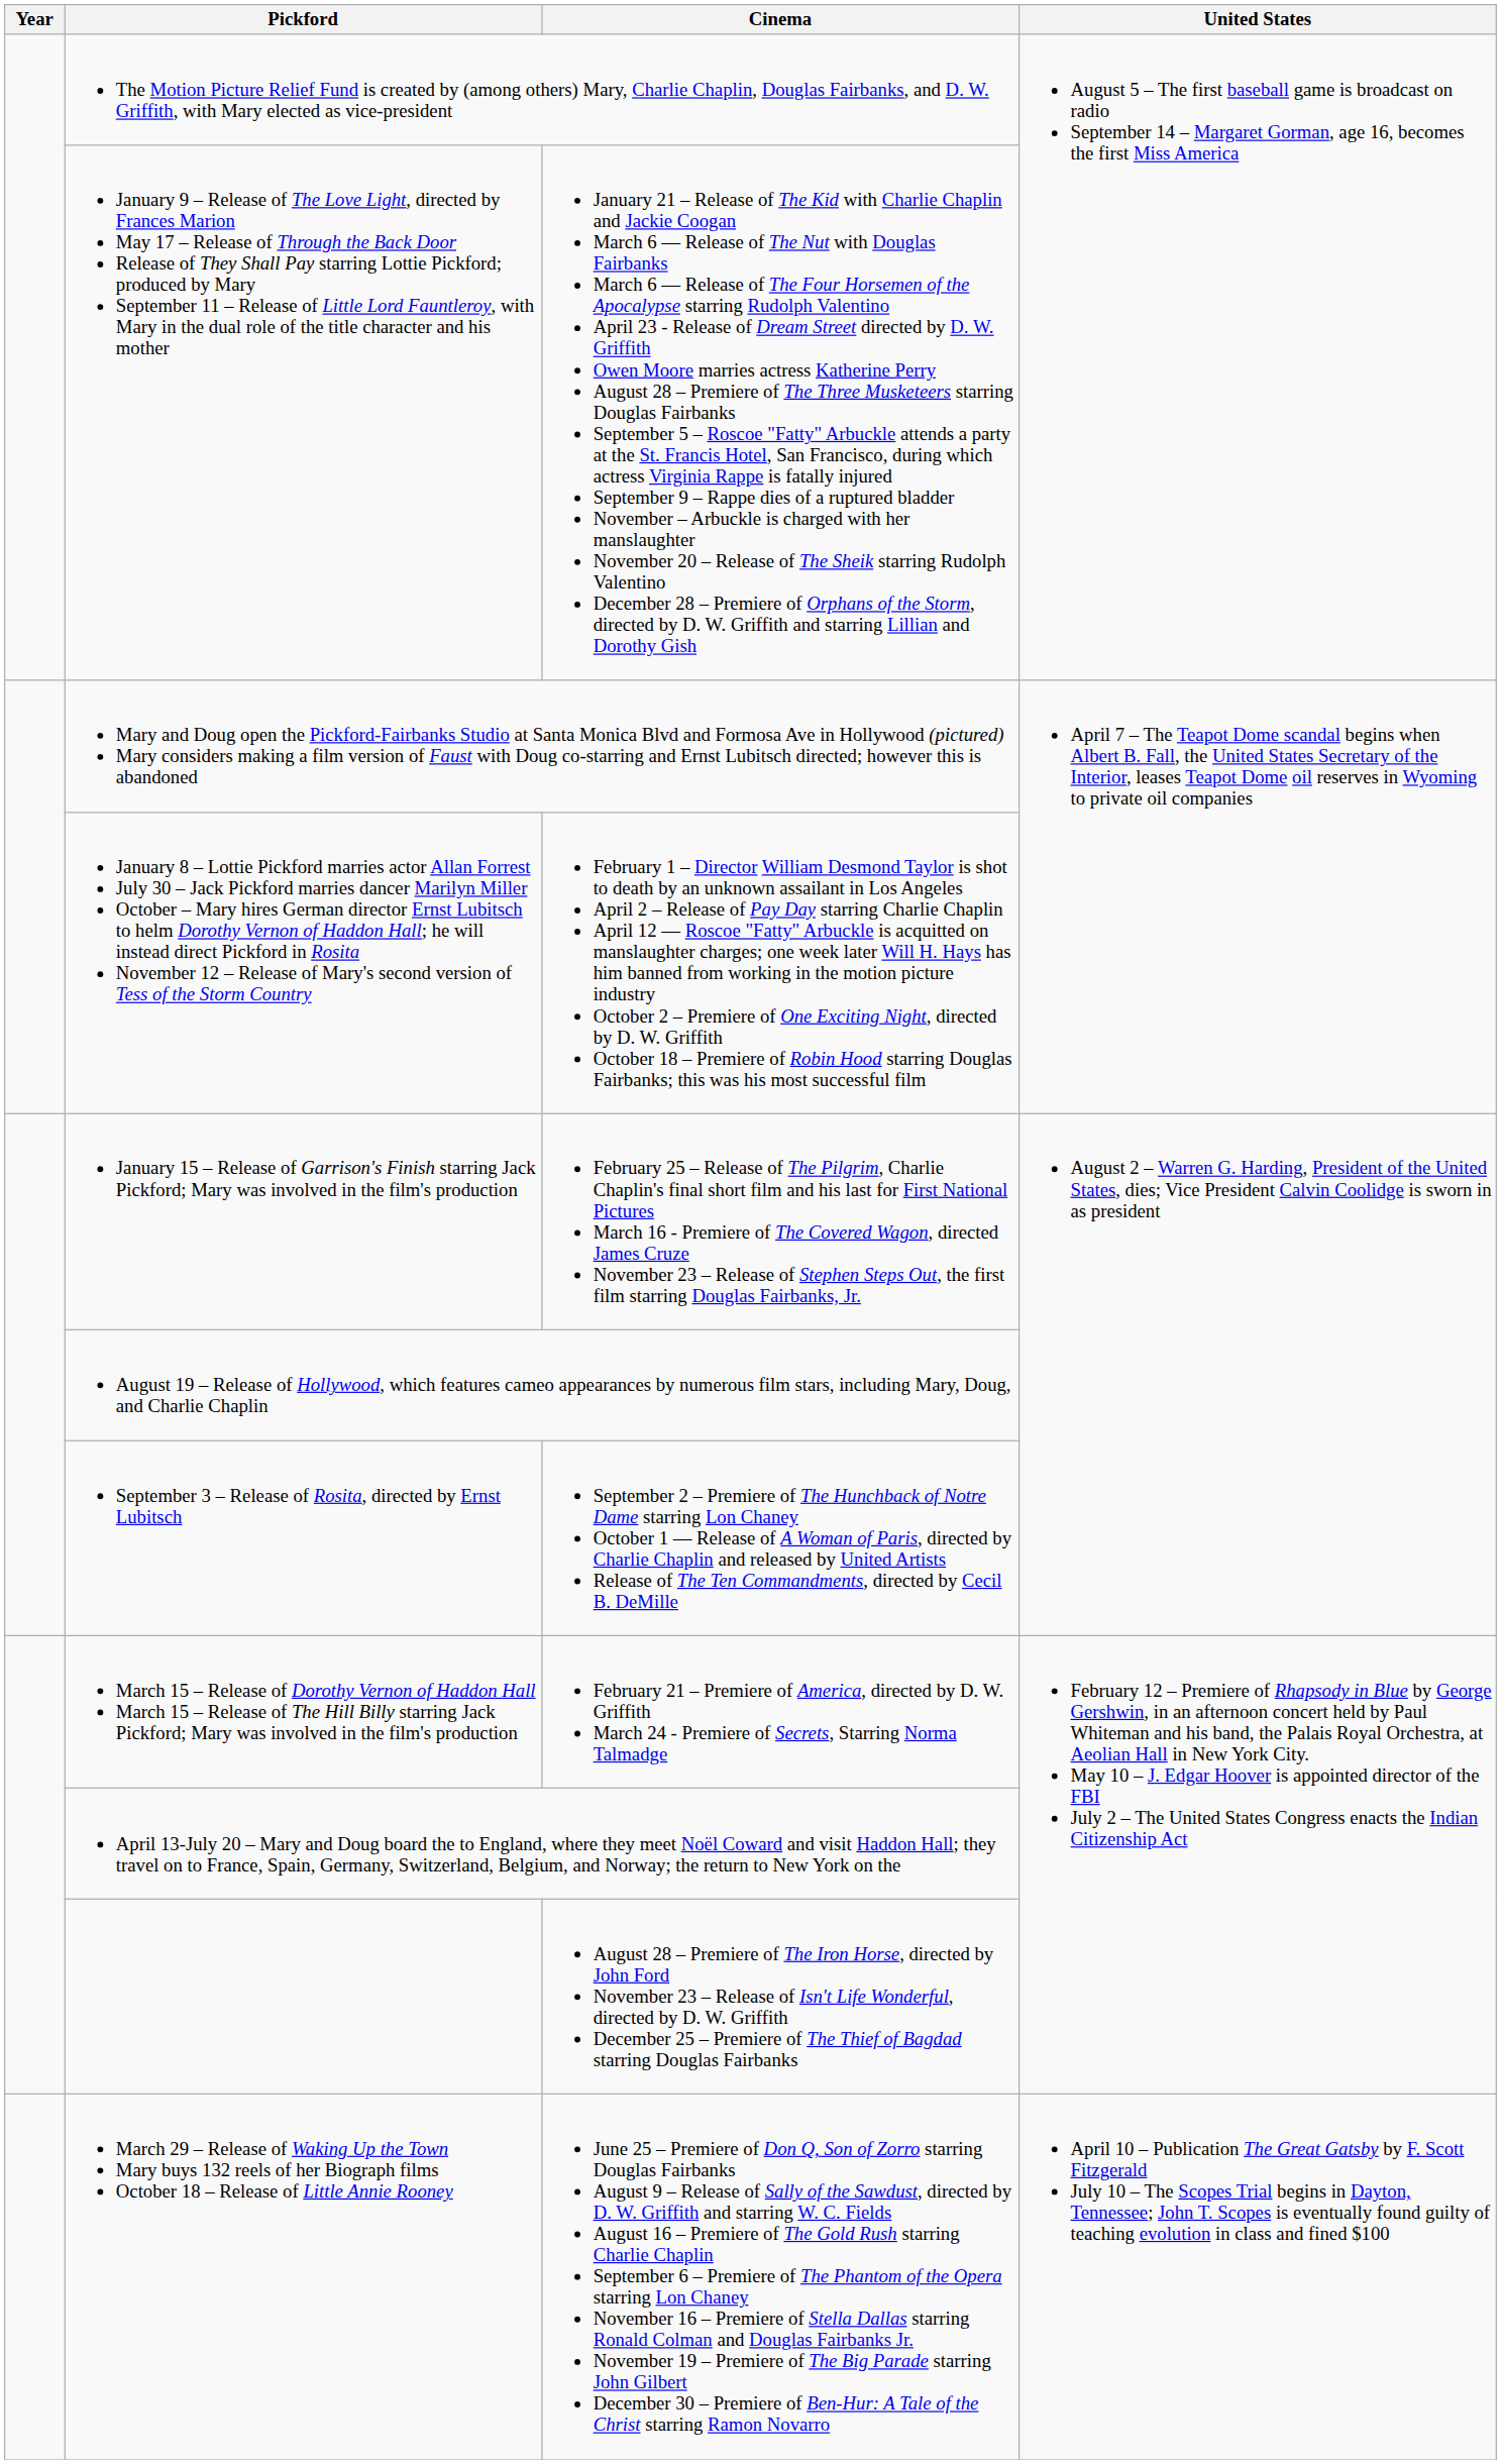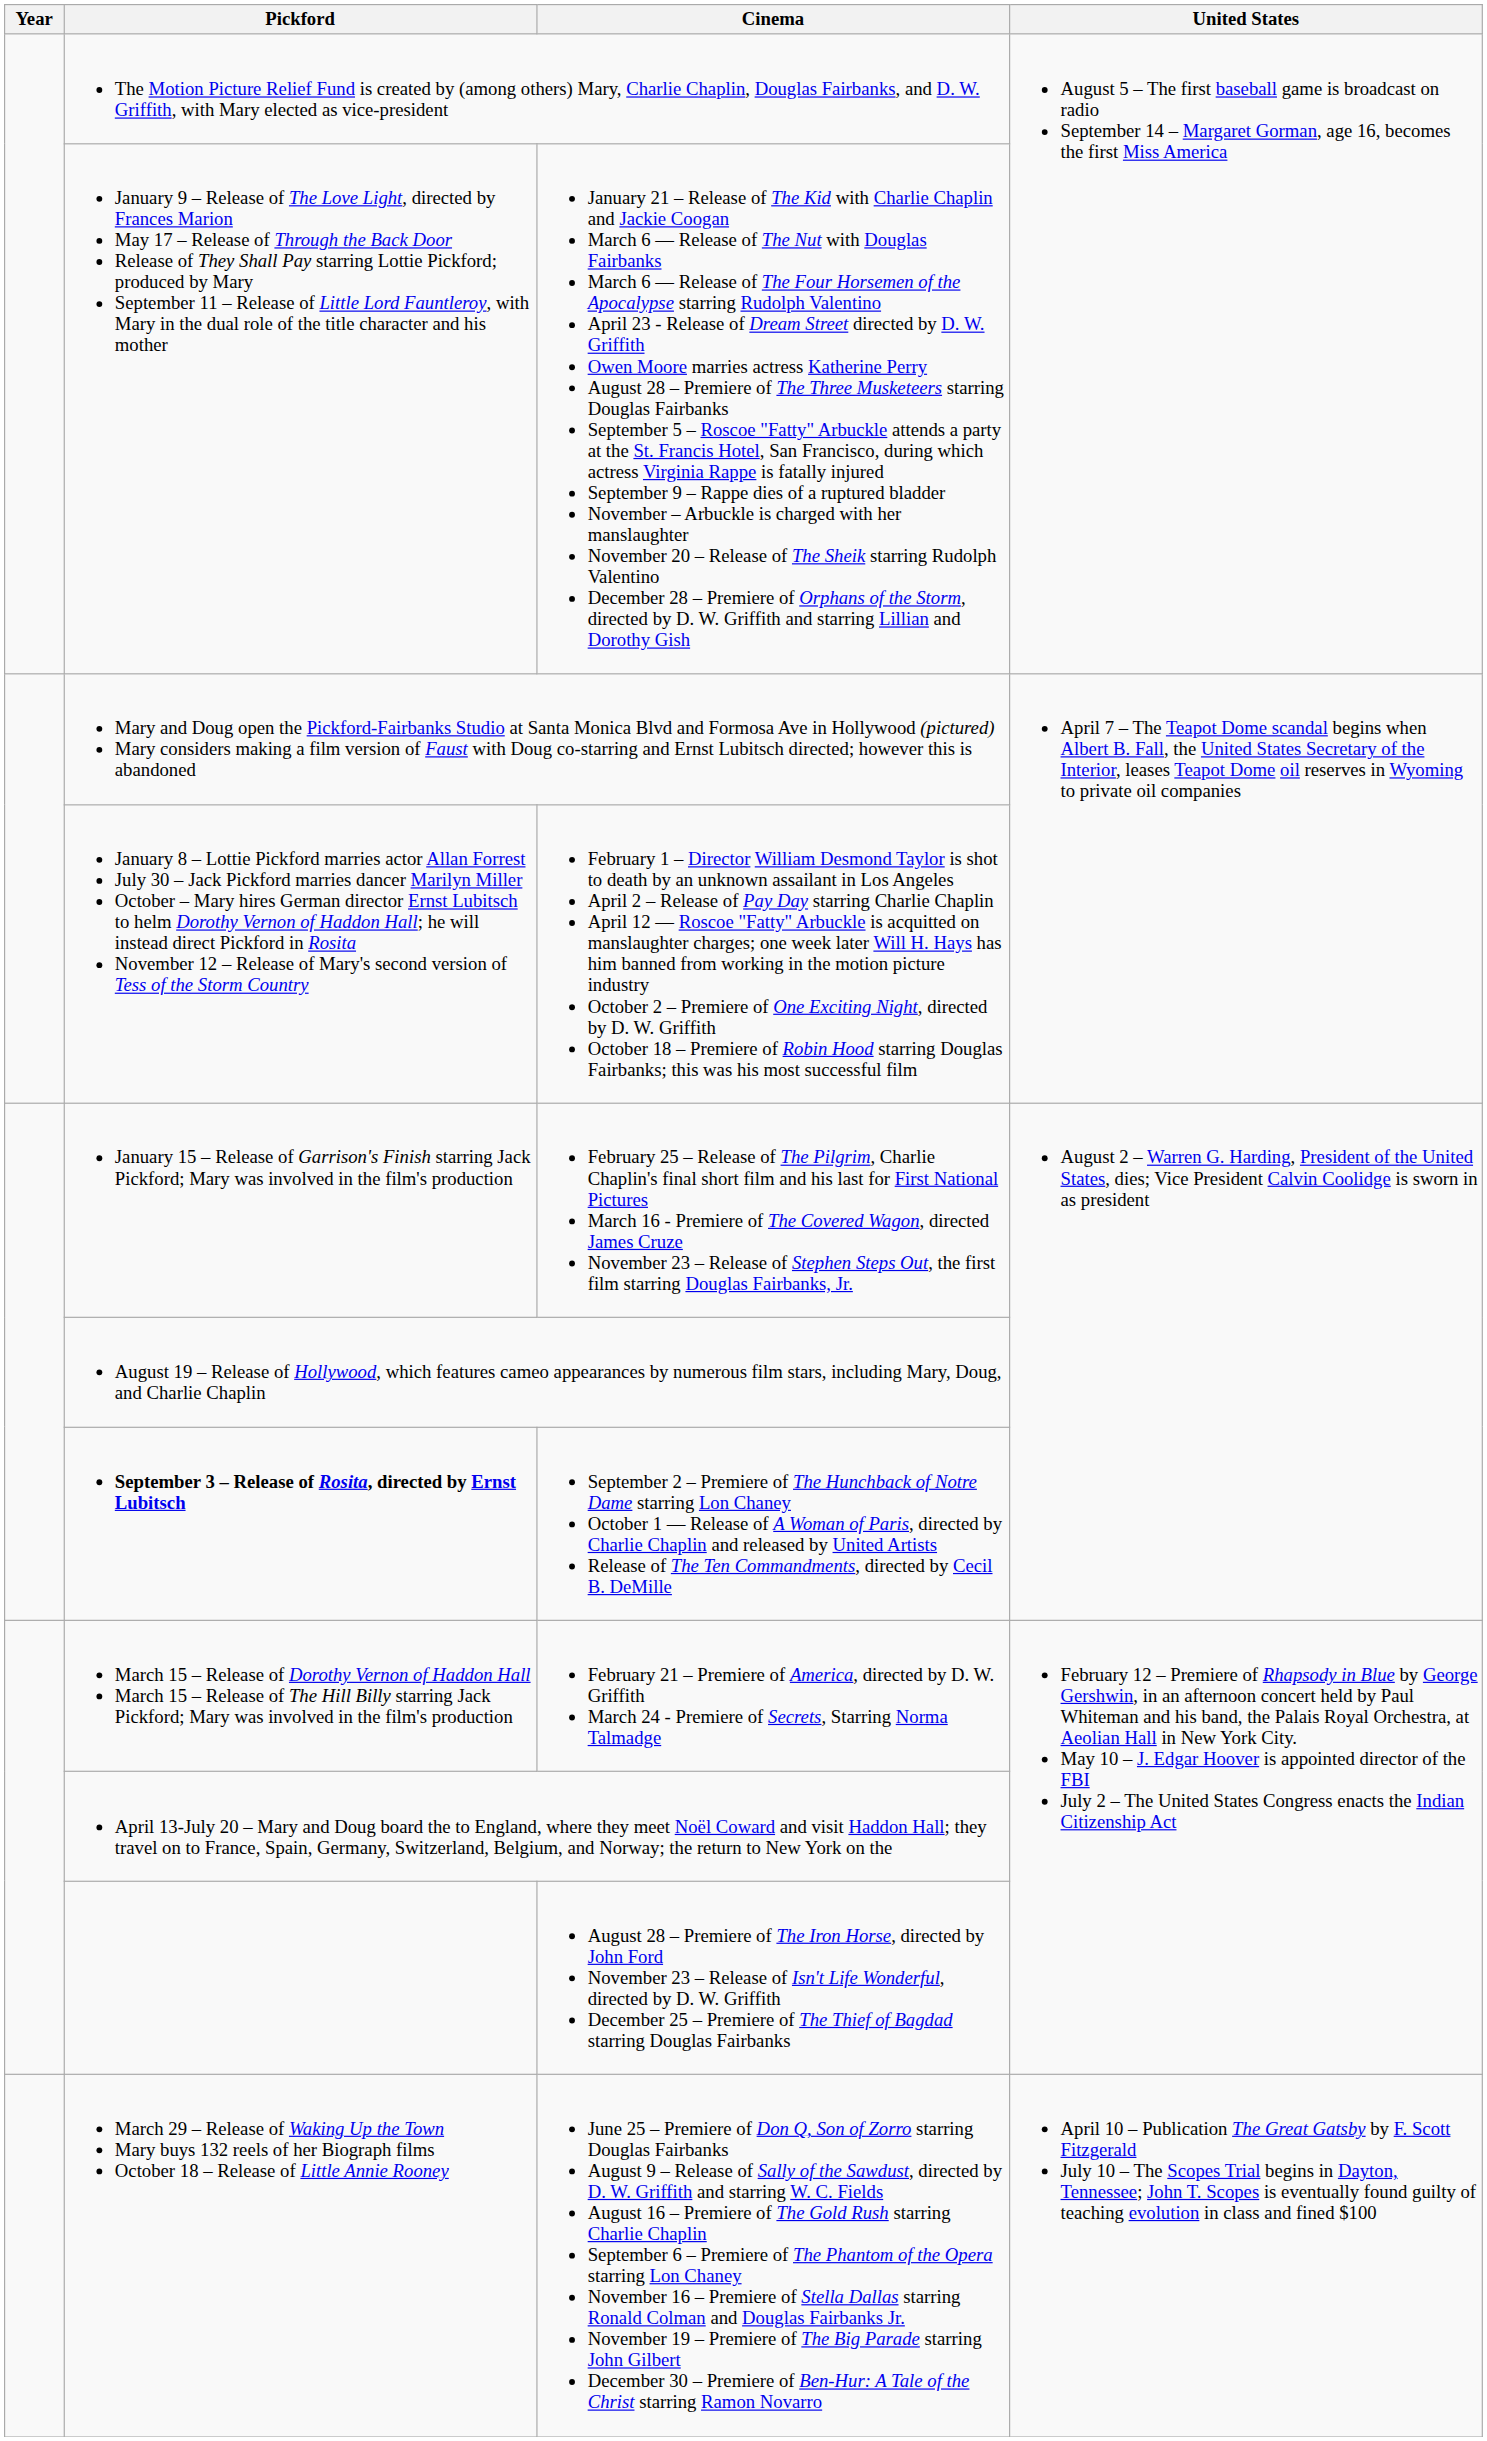September 3 – Release of Rosita, directed by Ernst Lubitsch | Pickford: normal -> bold
